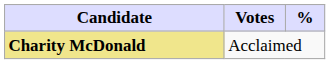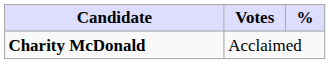Charity McDonald | Candidate: khaki background -> no background
